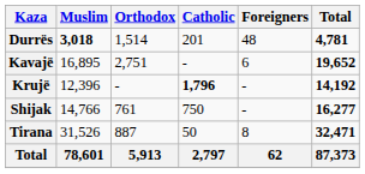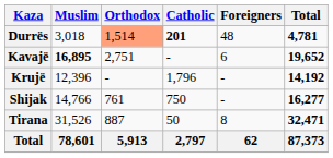Durrës | Muslim: bold -> normal
Durrës | Orthodox: no background -> lightsalmon background
Durrës | Catholic: normal -> bold
Kavajë | Muslim: normal -> bold
Krujë | Catholic: bold -> normal
